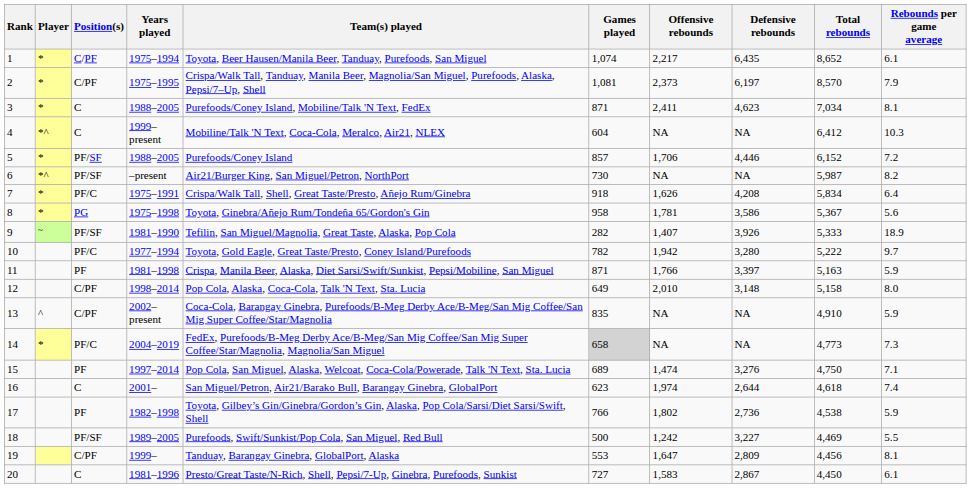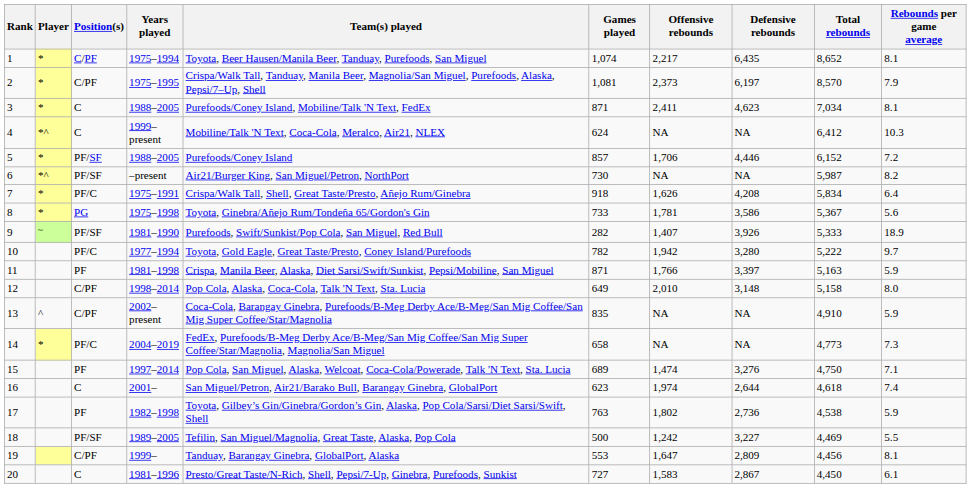1 | Rebounds per game average: 6.1 -> 8.1
4 | Games played: 604 -> 624
8 | Games played: 958 -> 733
9 | Team(s) played: Tefilin, San Miguel/Magnolia, Great Taste, Alaska, Pop Cola -> Purefoods, Swift/Sunkist/Pop Cola, San Miguel, Red Bull
14 | Games played: lightgrey background -> no background
17 | Games played: 766 -> 763
18 | Team(s) played: Purefoods, Swift/Sunkist/Pop Cola, San Miguel, Red Bull -> Tefilin, San Miguel/Magnolia, Great Taste, Alaska, Pop Cola
